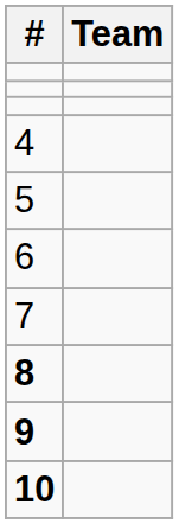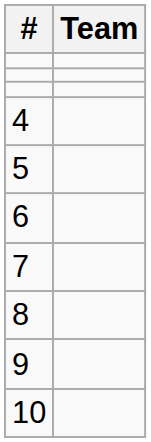row 9 | #: bold -> normal
row 10 | #: bold -> normal
row 11 | #: bold -> normal
